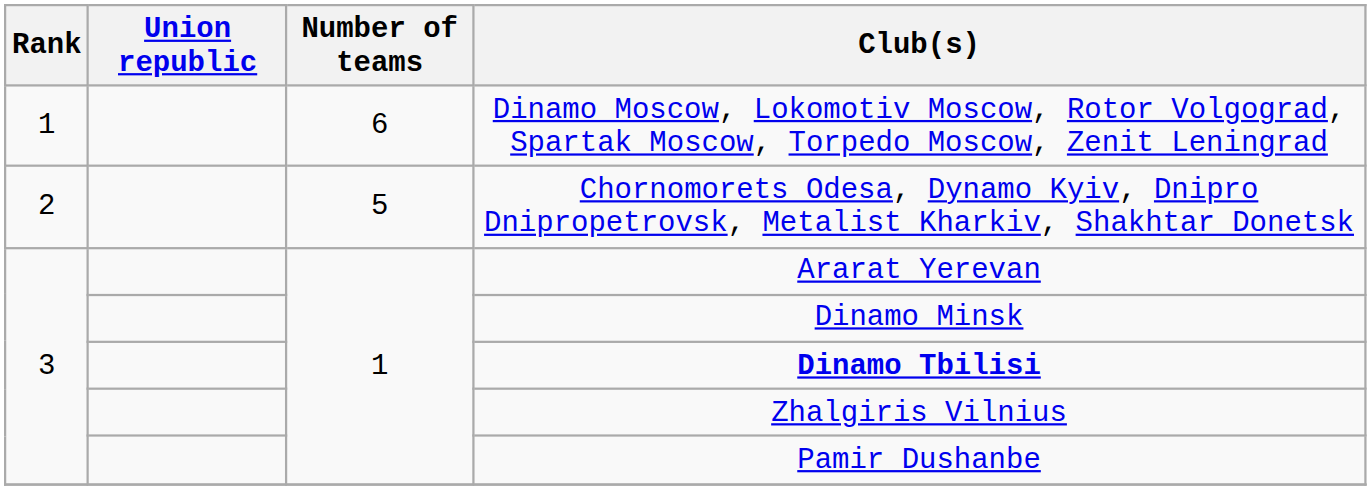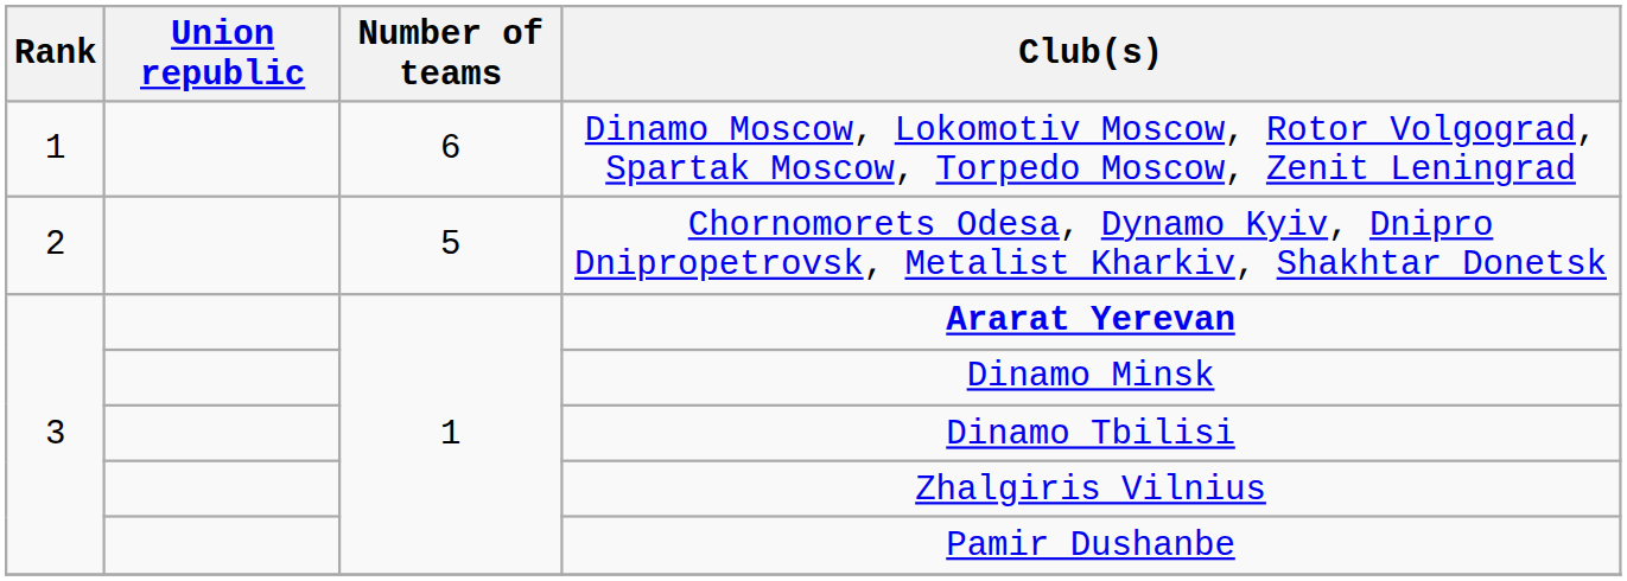Ararat Yerevan | Club(s): normal -> bold
Dinamo Tbilisi | Club(s): bold -> normal
